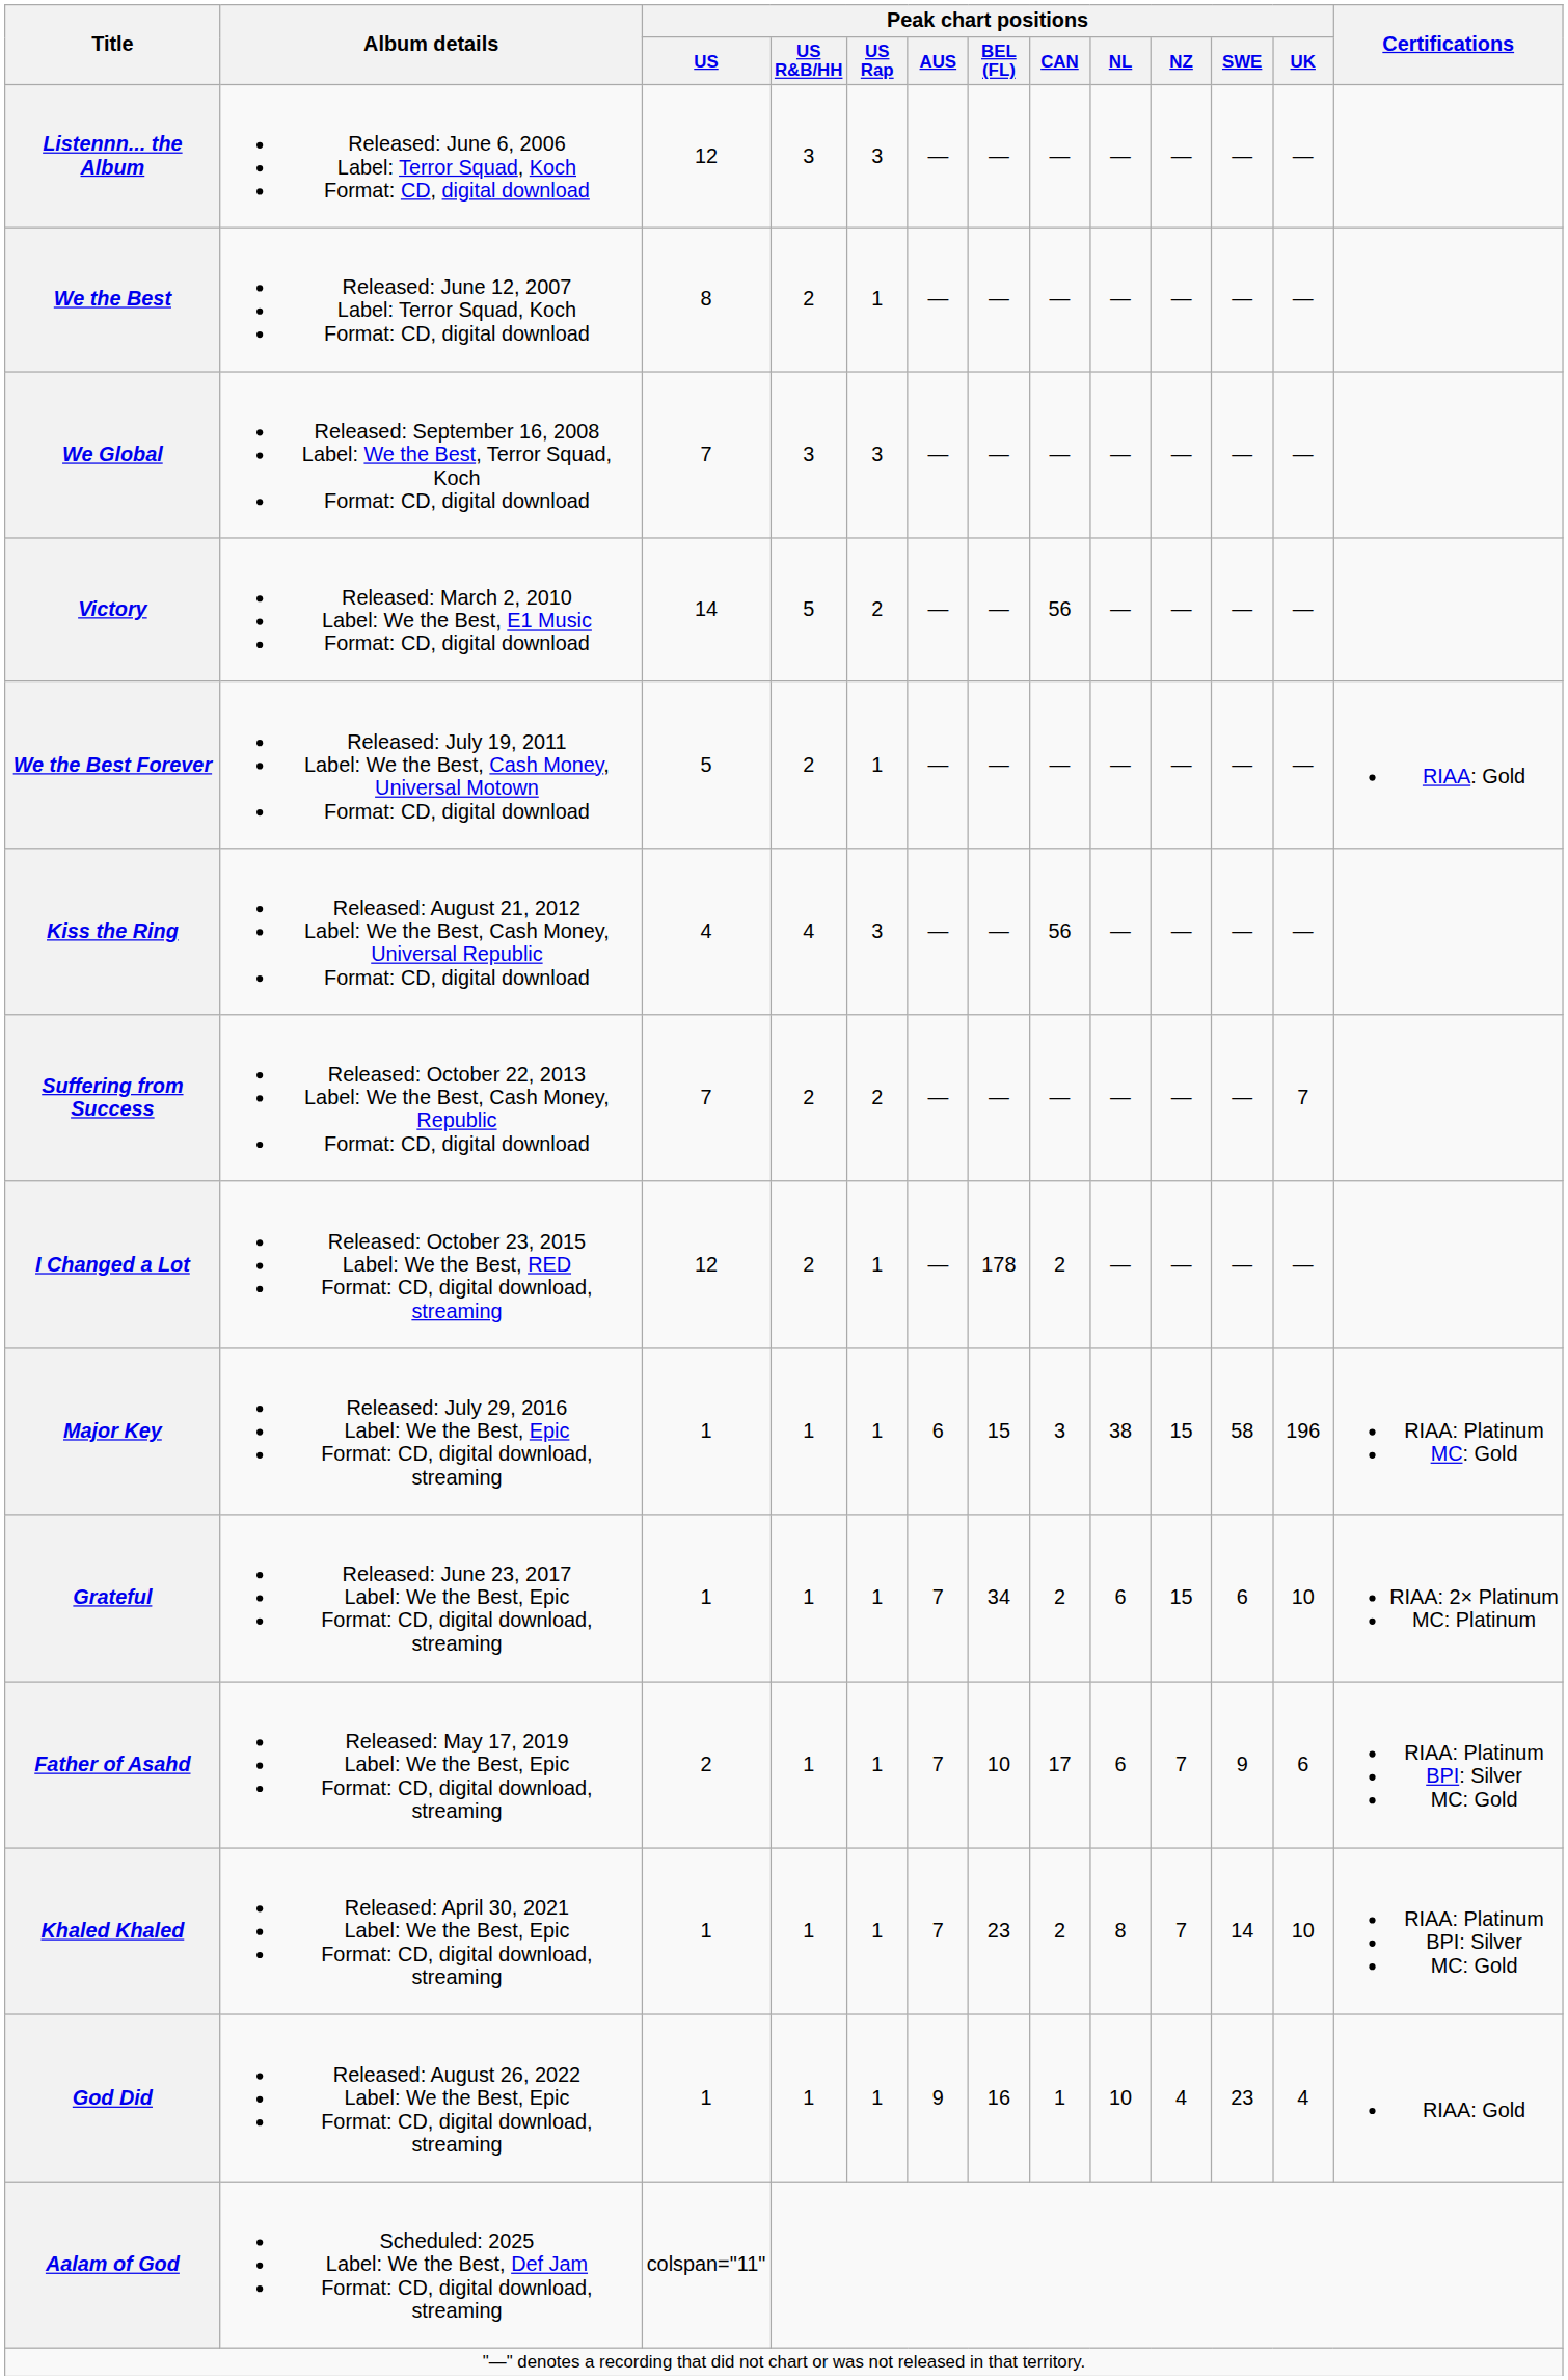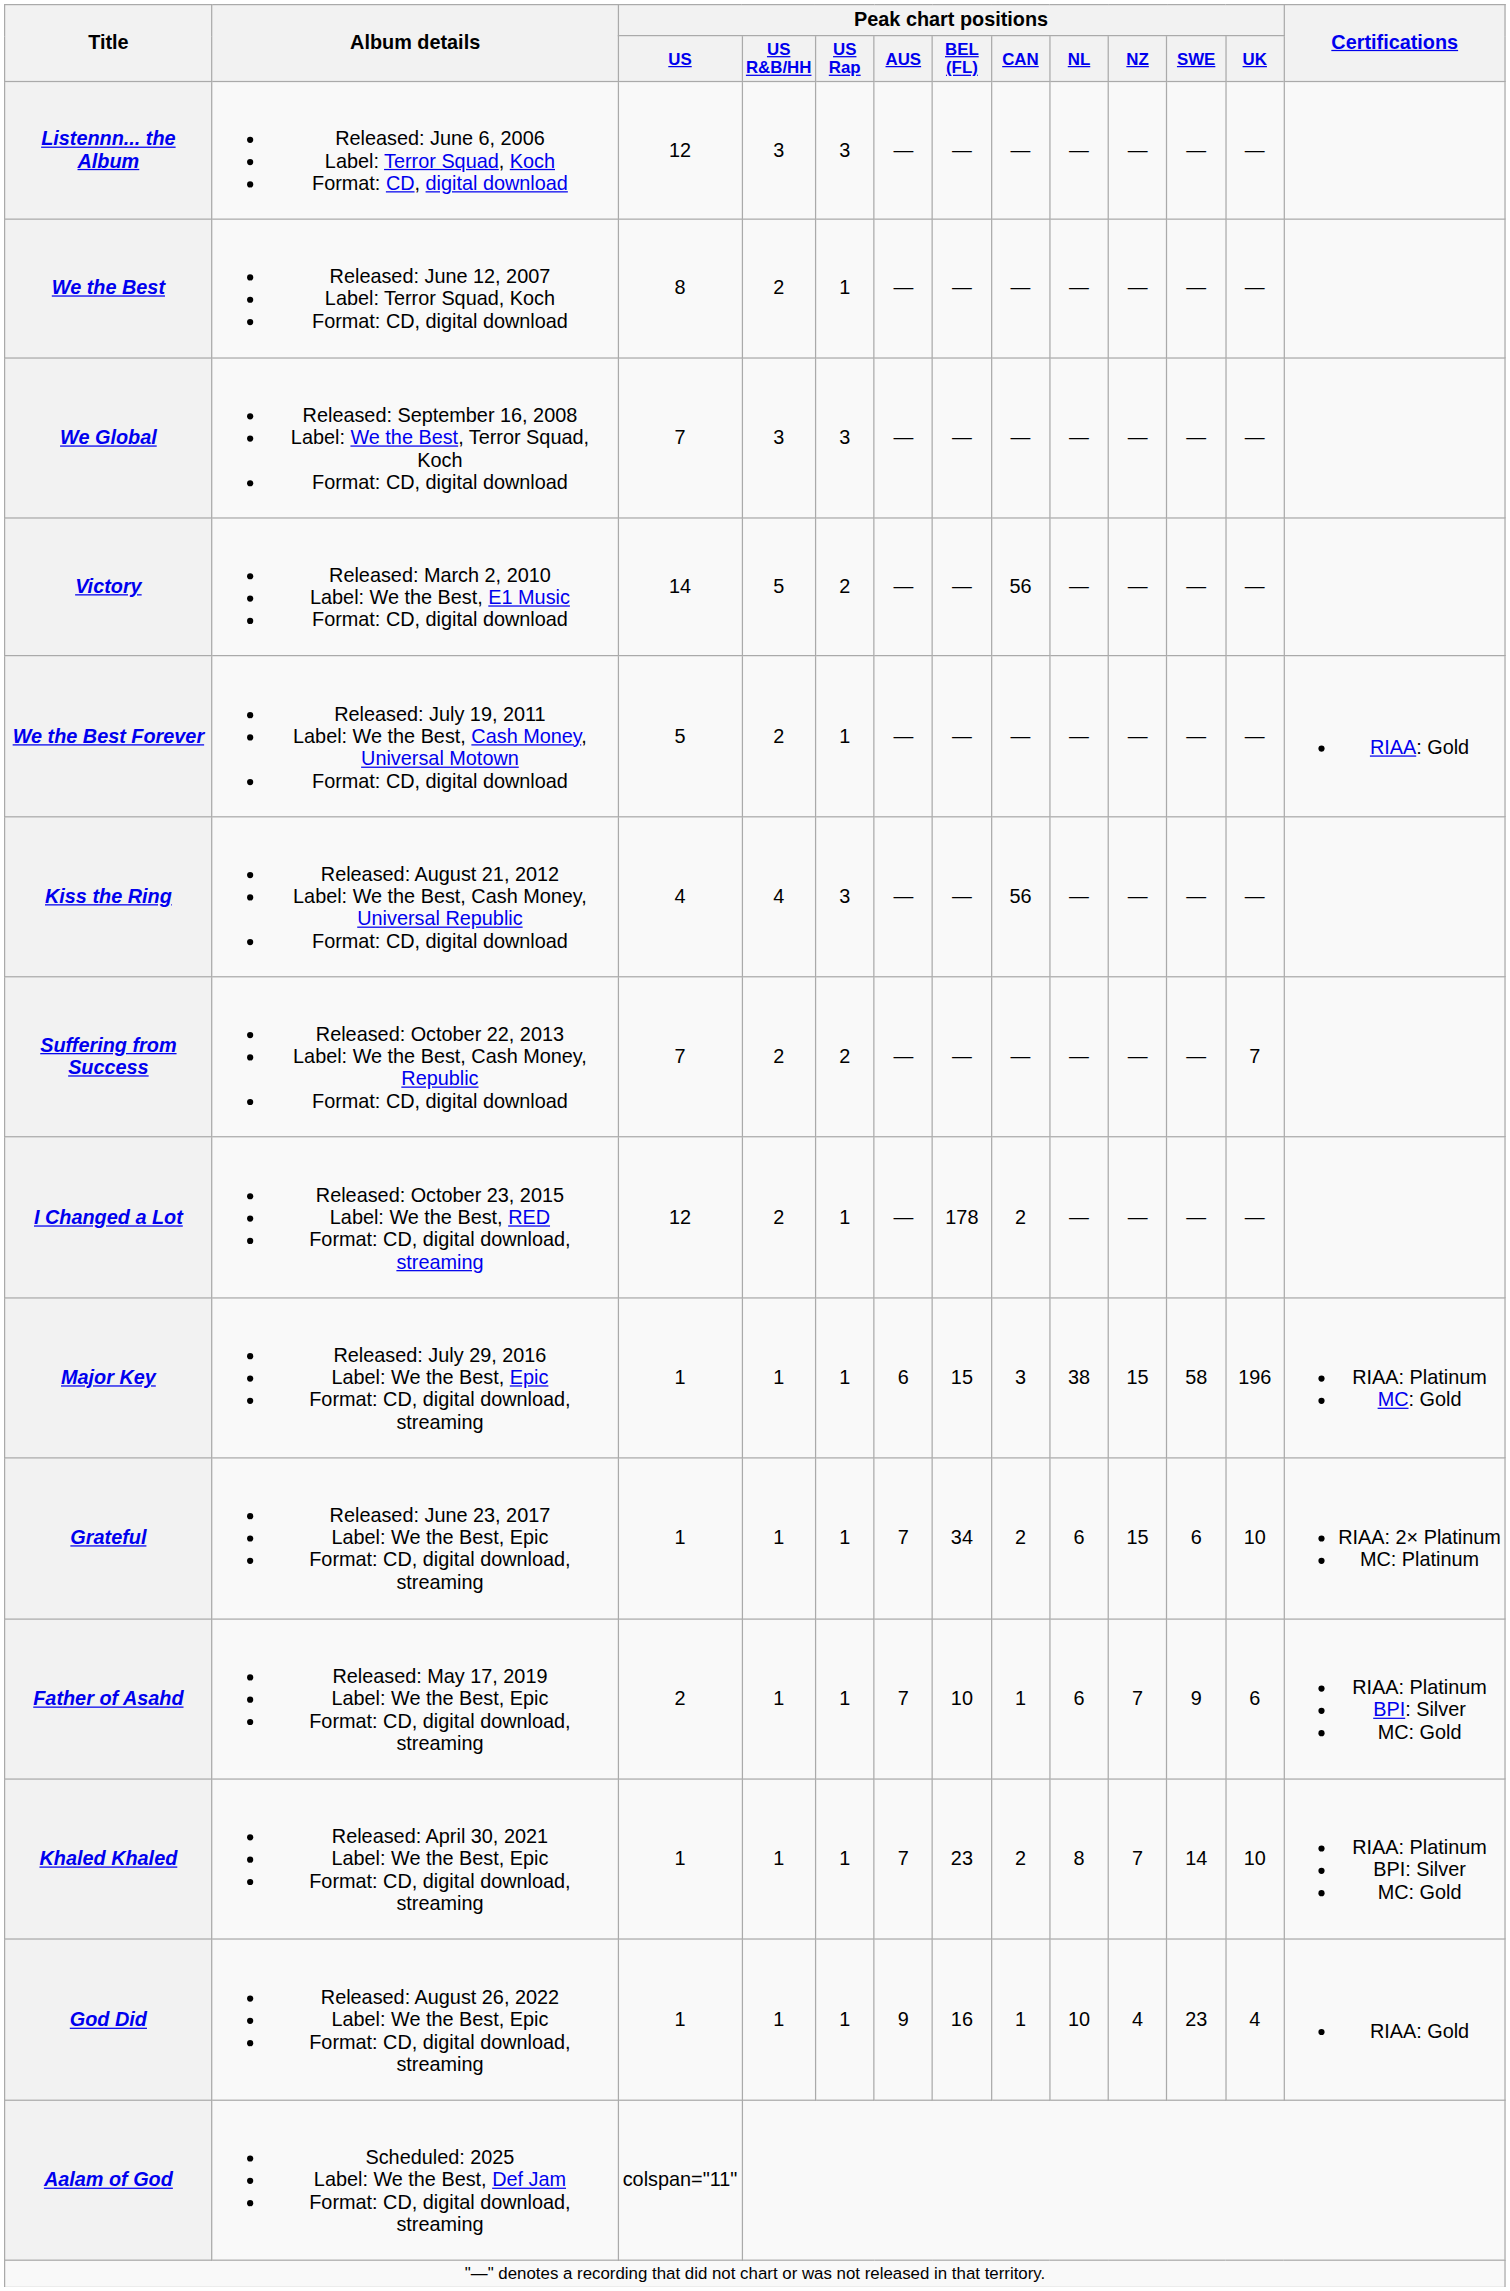Father of Asahd | Peak chart positions / CAN: 17 -> 1
